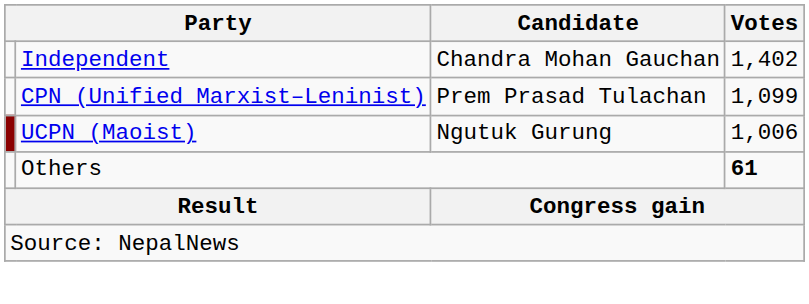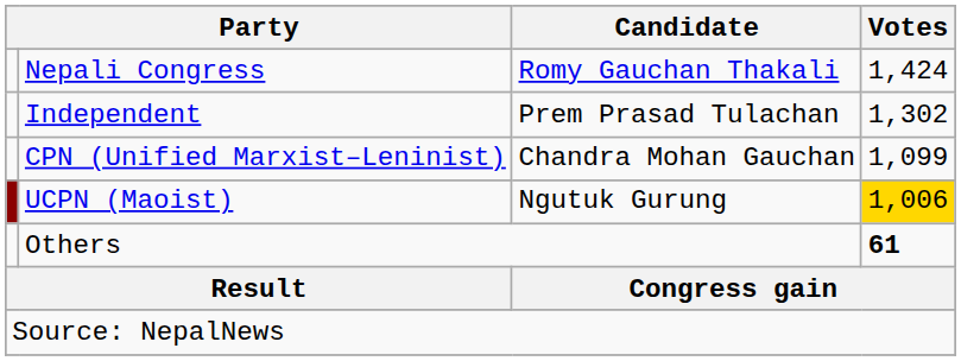+ row: Nepali Congress | Romy Gauchan Thakali | 1,424
Independent | Candidate: Chandra Mohan Gauchan -> Prem Prasad Tulachan
Independent | Votes: 1,402 -> 1,302
CPN (Unified Marxist–Leninist) | Candidate: Prem Prasad Tulachan -> Chandra Mohan Gauchan
UCPN (Maoist) | Votes: no background -> gold background
